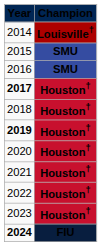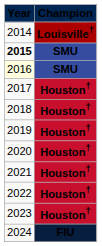2015 | Year: normal -> bold
2016 | Year: no background -> lightyellow background
2017 | Year: bold -> normal
2019 | Year: bold -> normal
2024 | Year: bold -> normal
